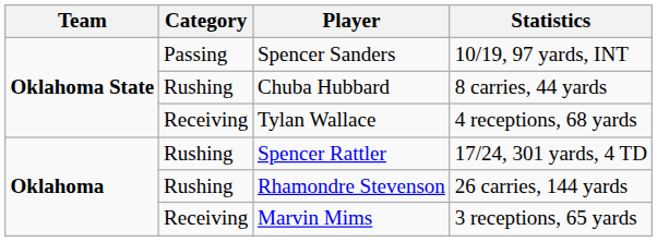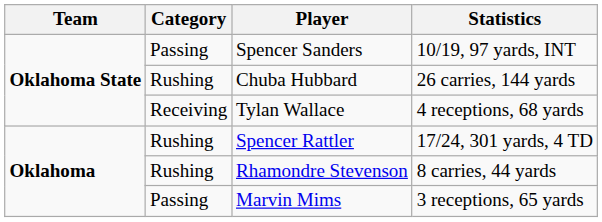Chuba Hubbard | Statistics: 8 carries, 44 yards -> 26 carries, 144 yards
Rhamondre Stevenson | Statistics: 26 carries, 144 yards -> 8 carries, 44 yards
Marvin Mims | Category: Receiving -> Passing
